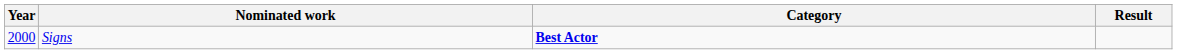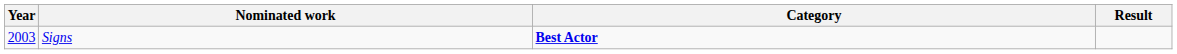Signs | Year: 2000 -> 2003
